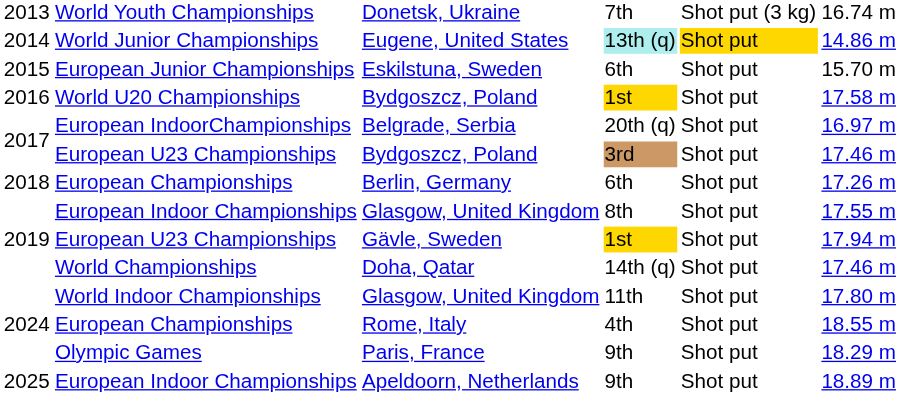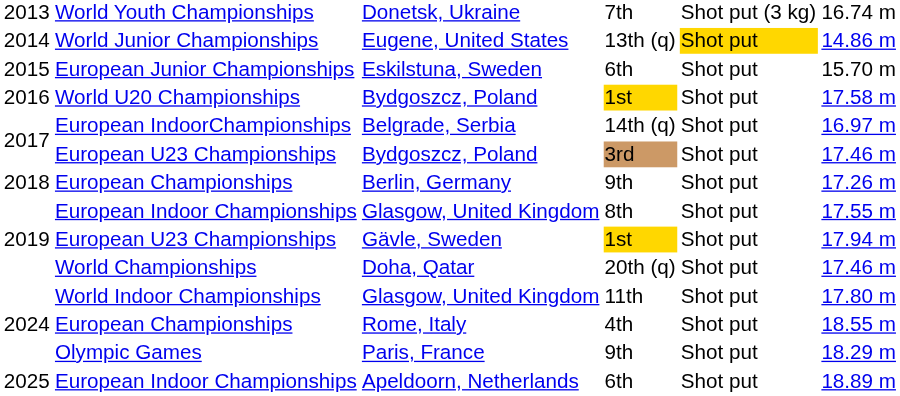Eugene, United States | column 4: paleturquoise background -> no background
Belgrade, Serbia | column 4: 20th (q) -> 14th (q)
Berlin, Germany | column 4: 6th -> 9th
Doha, Qatar | column 4: 14th (q) -> 20th (q)
Apeldoorn, Netherlands | column 4: 9th -> 6th
